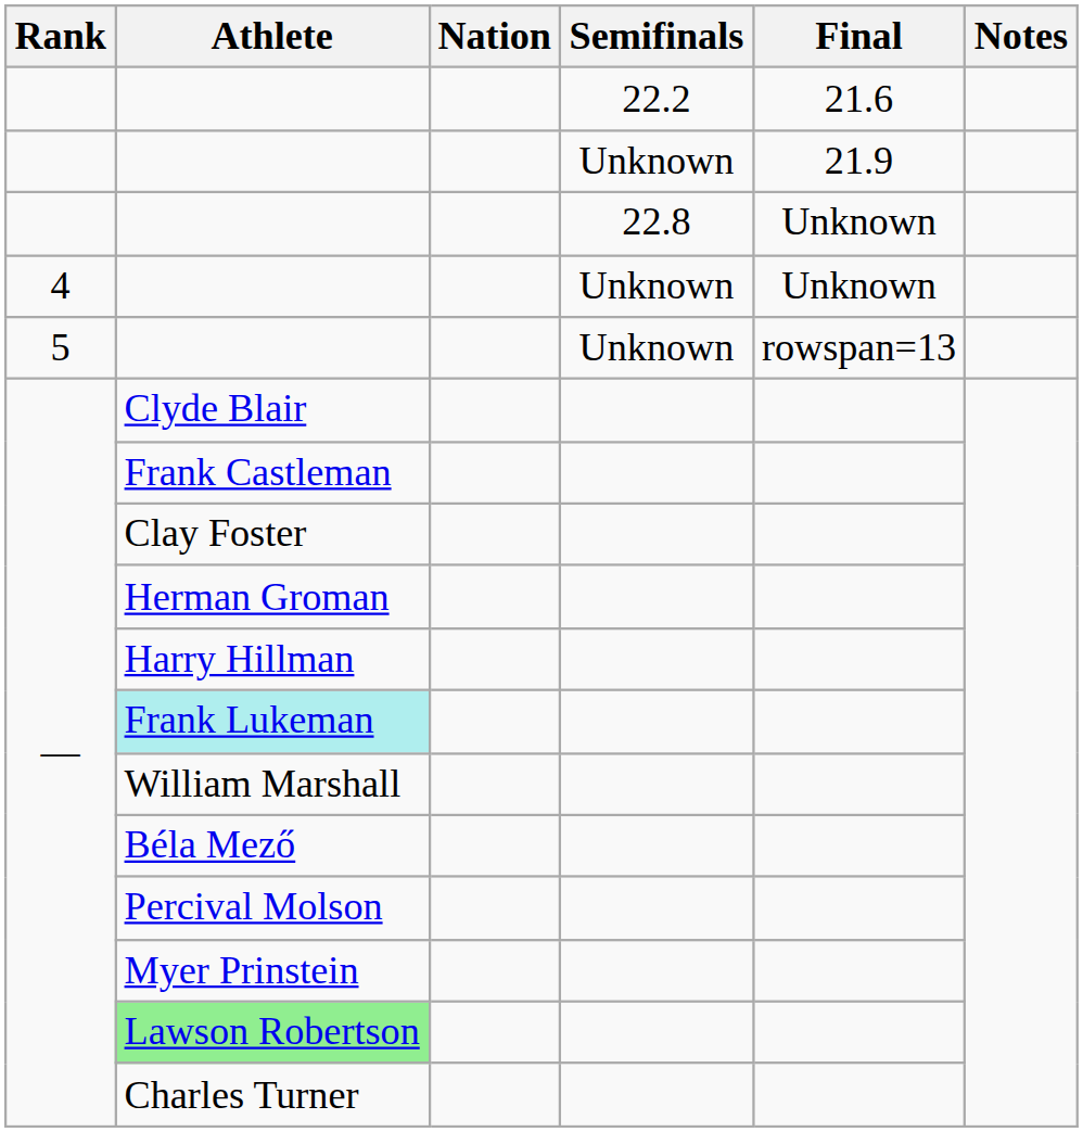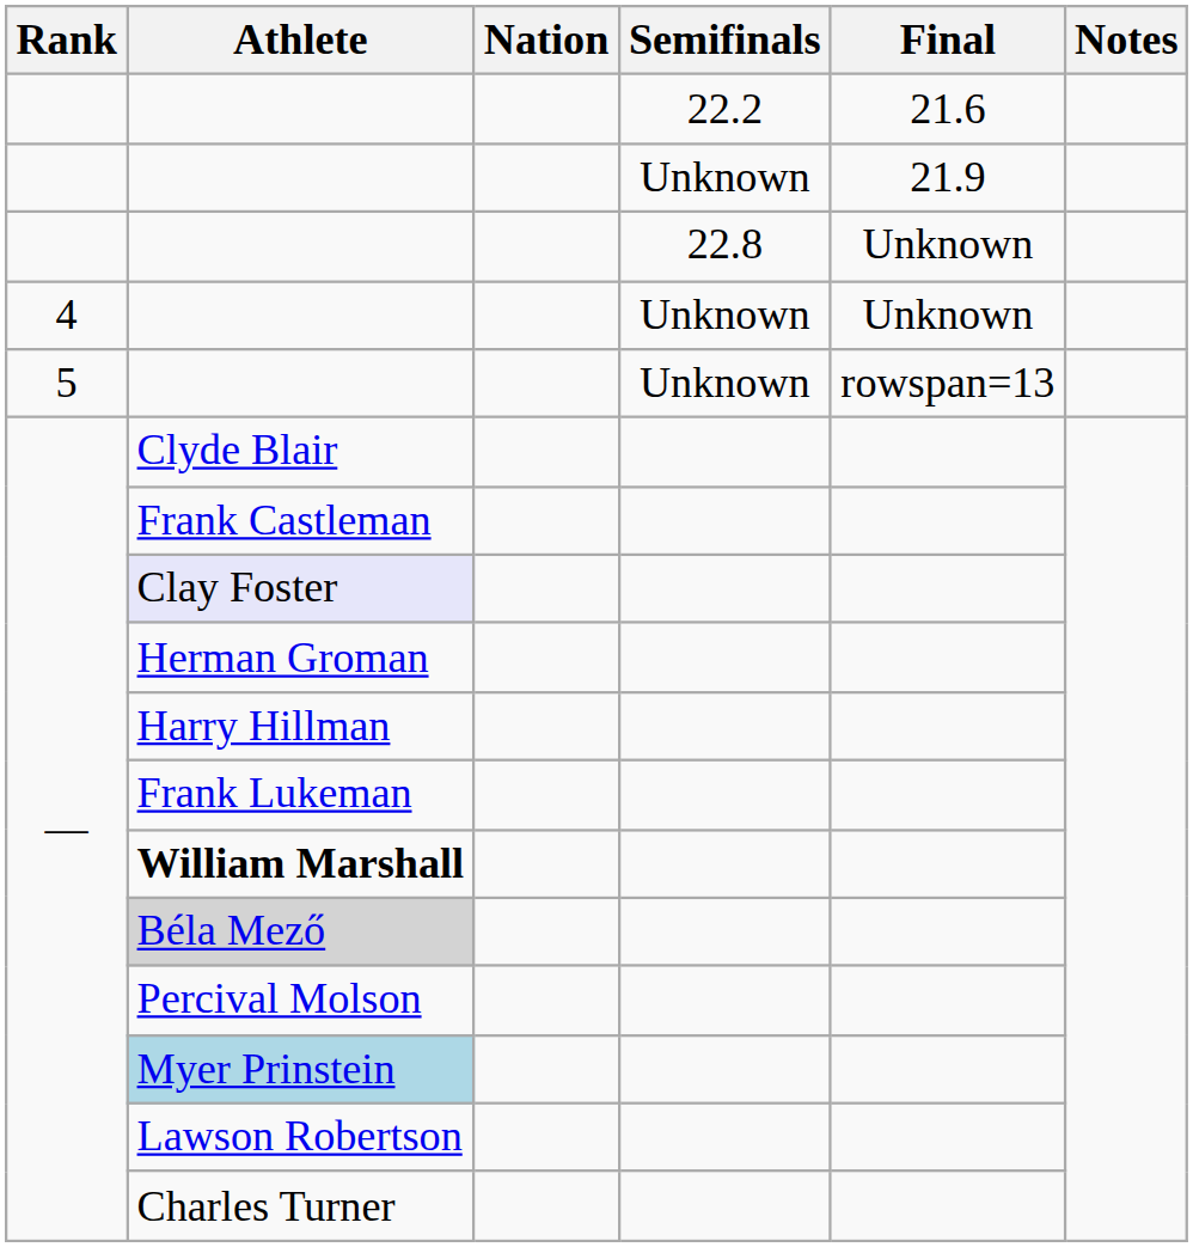Clay Foster | Athlete: no background -> lavender background
Frank Lukeman | Athlete: paleturquoise background -> no background
William Marshall | Athlete: normal -> bold
Béla Mező | Athlete: no background -> lightgrey background
Myer Prinstein | Athlete: no background -> lightblue background
Lawson Robertson | Athlete: lightgreen background -> no background
